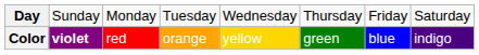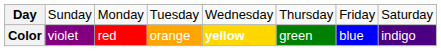Color | column 2: bold -> normal
Color | column 5: normal -> bold
